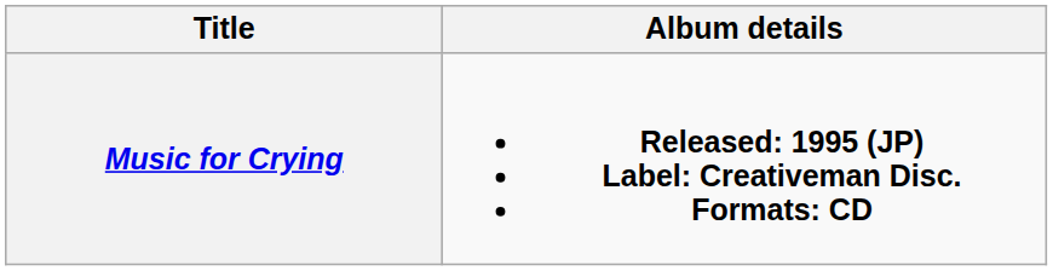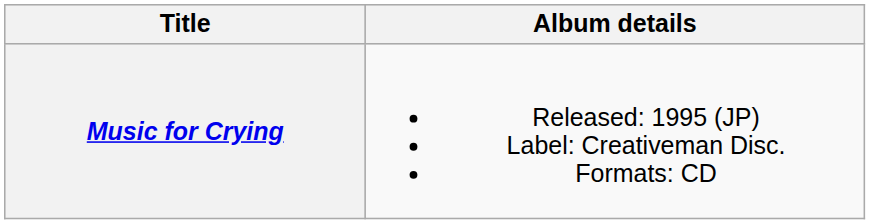Music for Crying | Album details: bold -> normal
